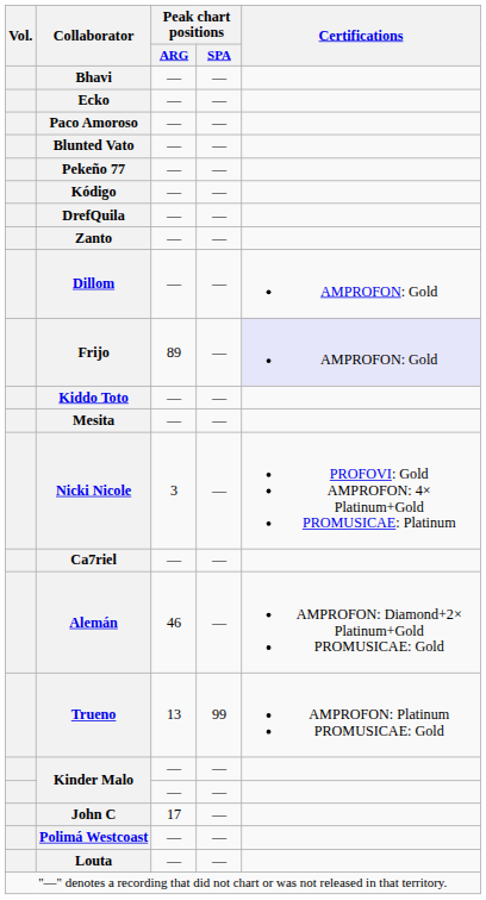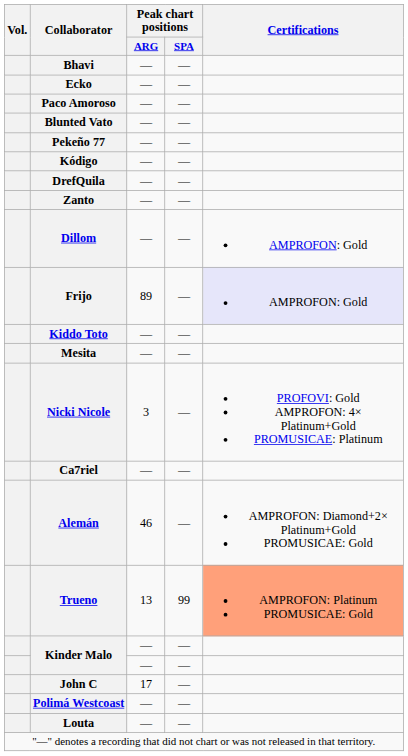Trueno | Certifications: no background -> lightsalmon background
